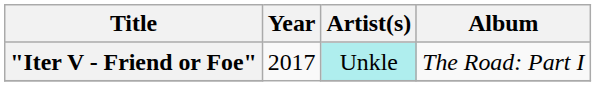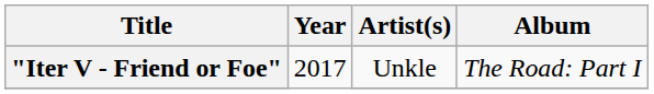"Iter V - Friend or Foe" | Artist(s): paleturquoise background -> no background
